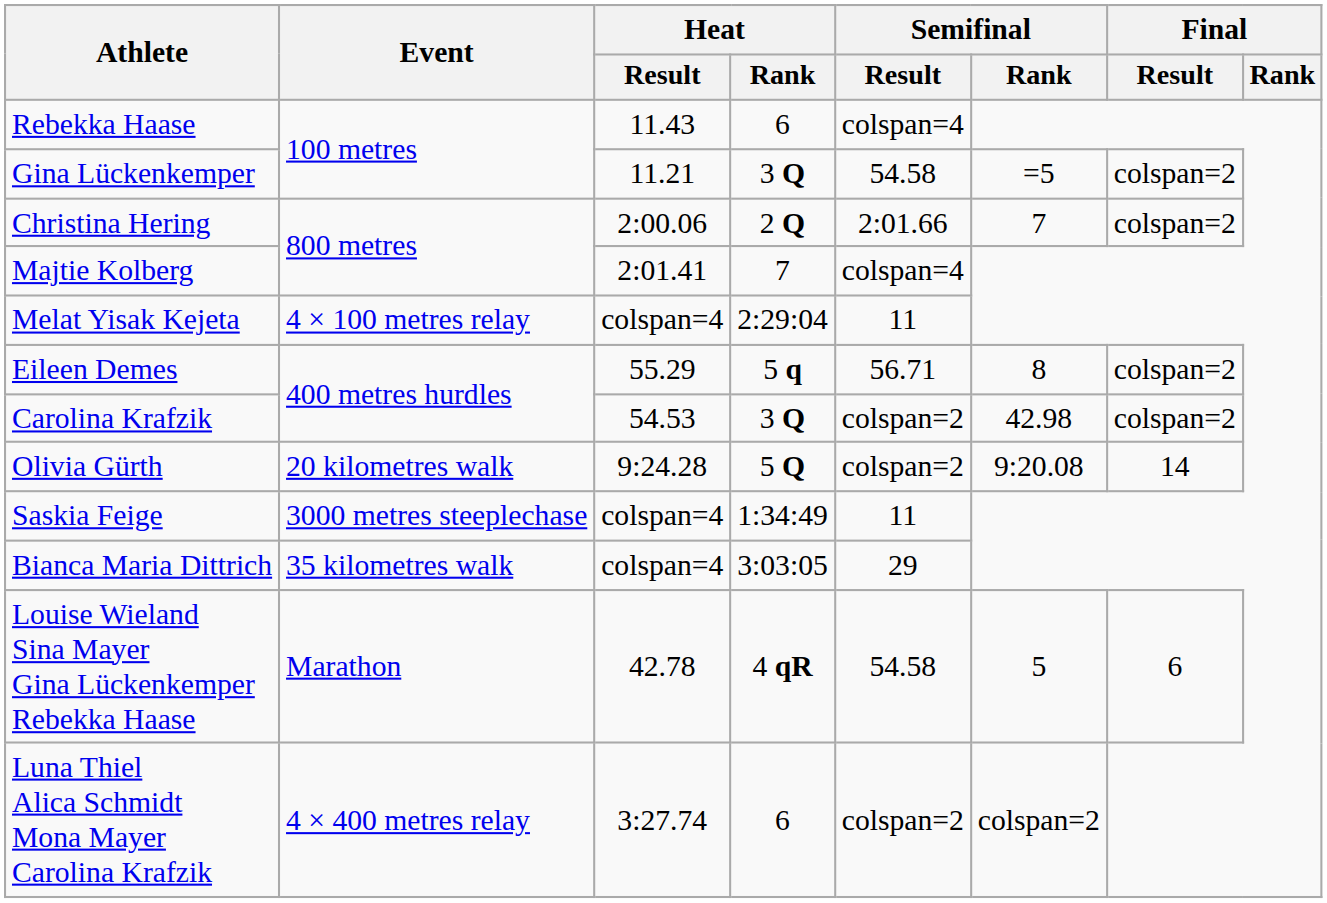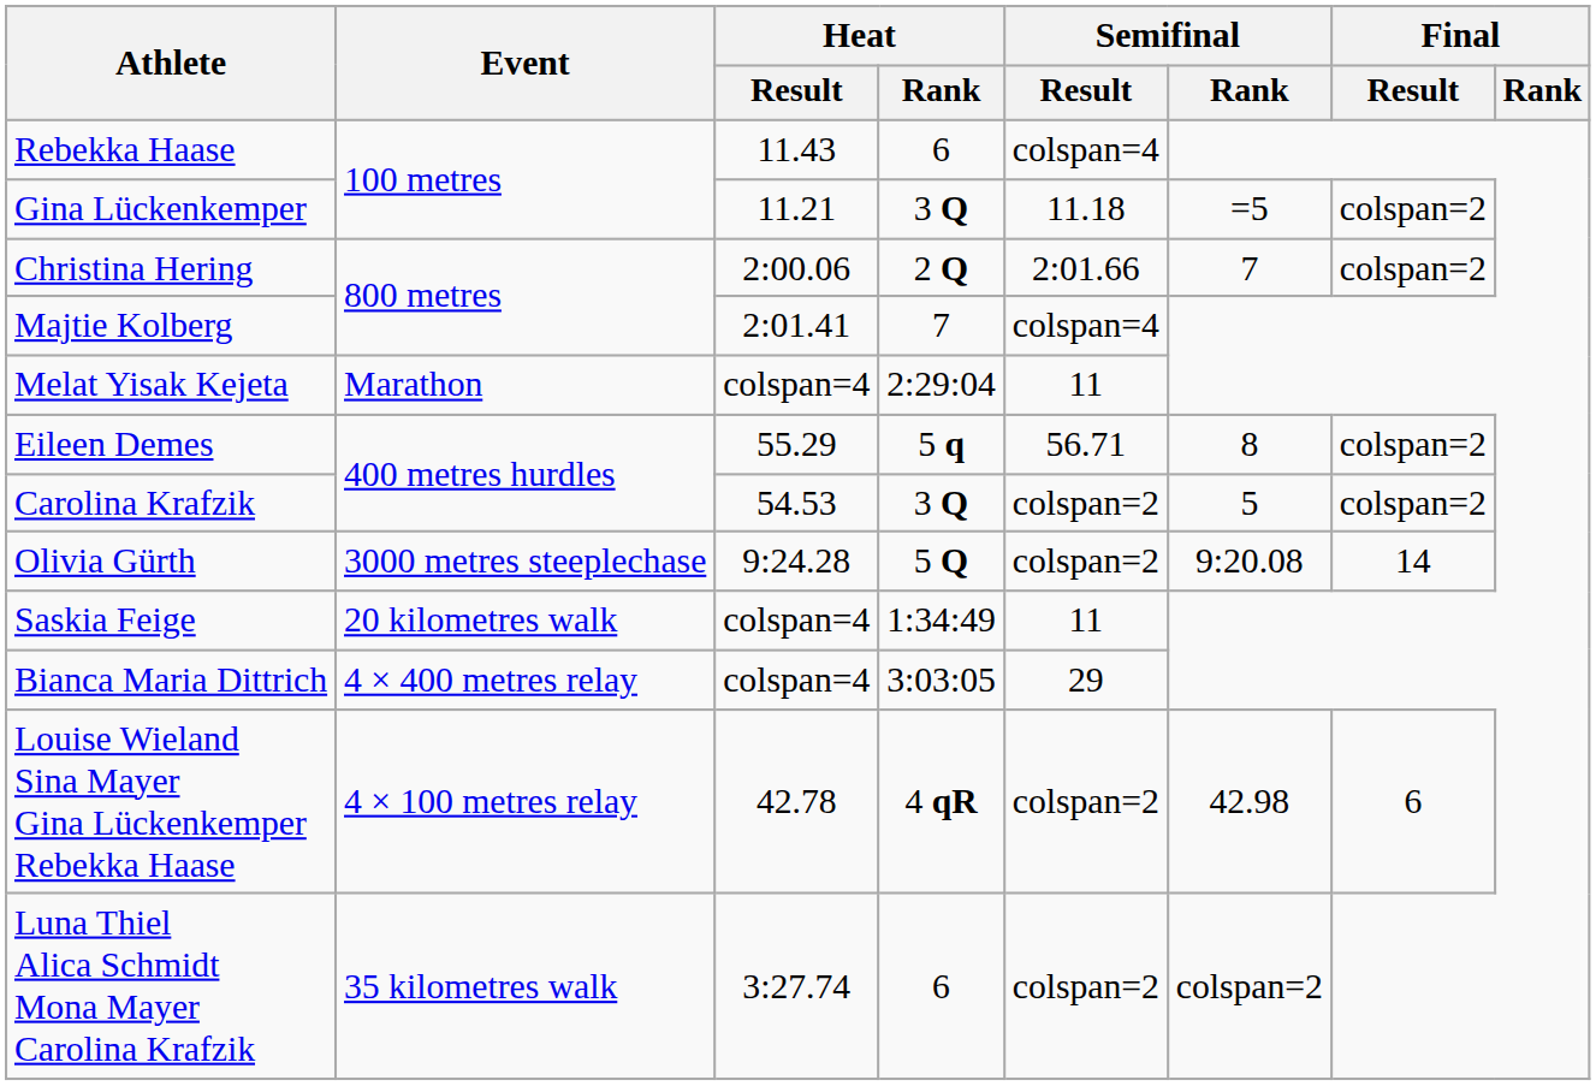Gina Lückenkemper | Semifinal / Result: 54.58 -> 11.18
Melat Yisak Kejeta | Event: 4 × 100 metres relay -> Marathon
Carolina Krafzik | Semifinal / Rank: 42.98 -> 5
Olivia Gürth | Event: 20 kilometres walk -> 3000 metres steeplechase
Saskia Feige | Event: 3000 metres steeplechase -> 20 kilometres walk
Bianca Maria Dittrich | Event: 35 kilometres walk -> 4 × 400 metres relay
Louise Wieland Sina Mayer Gina Lückenkemper Rebekka Haase | Event: Marathon -> 4 × 100 metres relay
Louise Wieland Sina Mayer Gina Lückenkemper Rebekka Haase | Semifinal / Result: 54.58 -> colspan=2
Louise Wieland Sina Mayer Gina Lückenkemper Rebekka Haase | Semifinal / Rank: 5 -> 42.98
Luna Thiel Alica Schmidt Mona Mayer Carolina Krafzik | Event: 4 × 400 metres relay -> 35 kilometres walk
